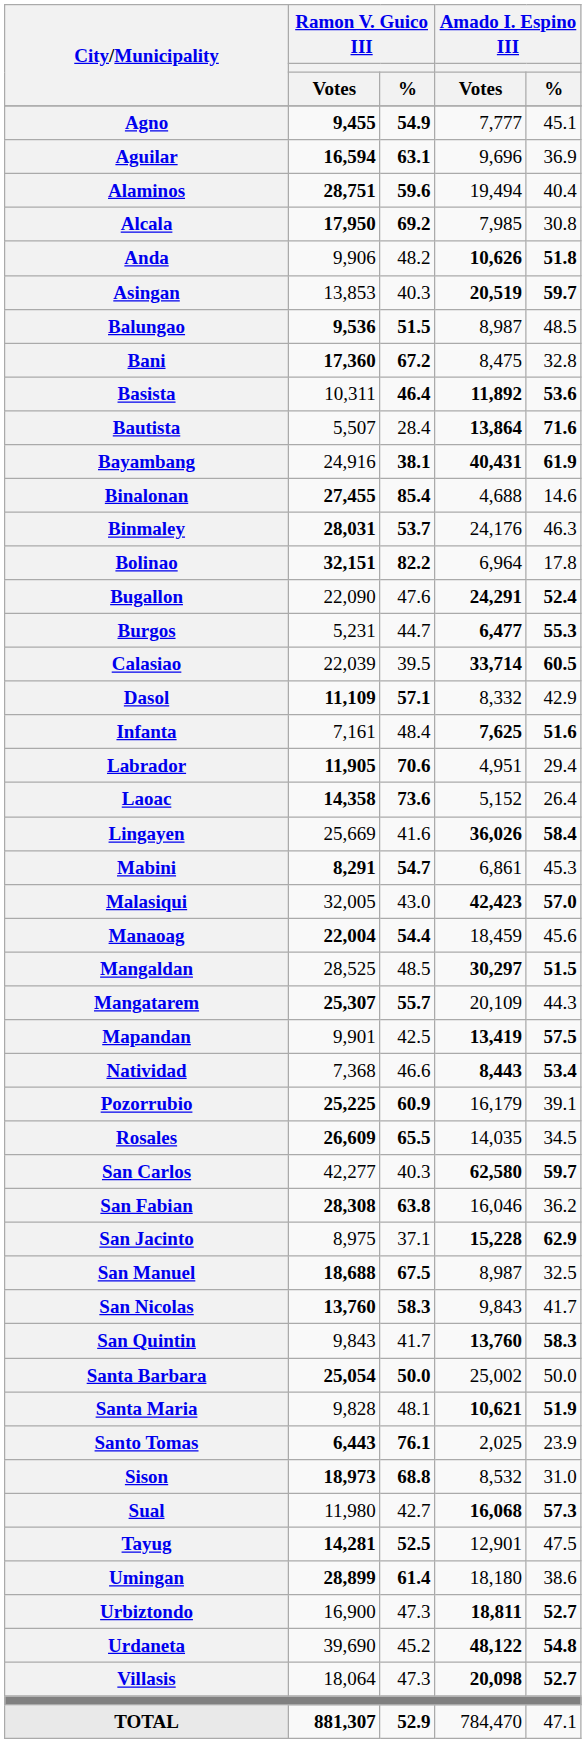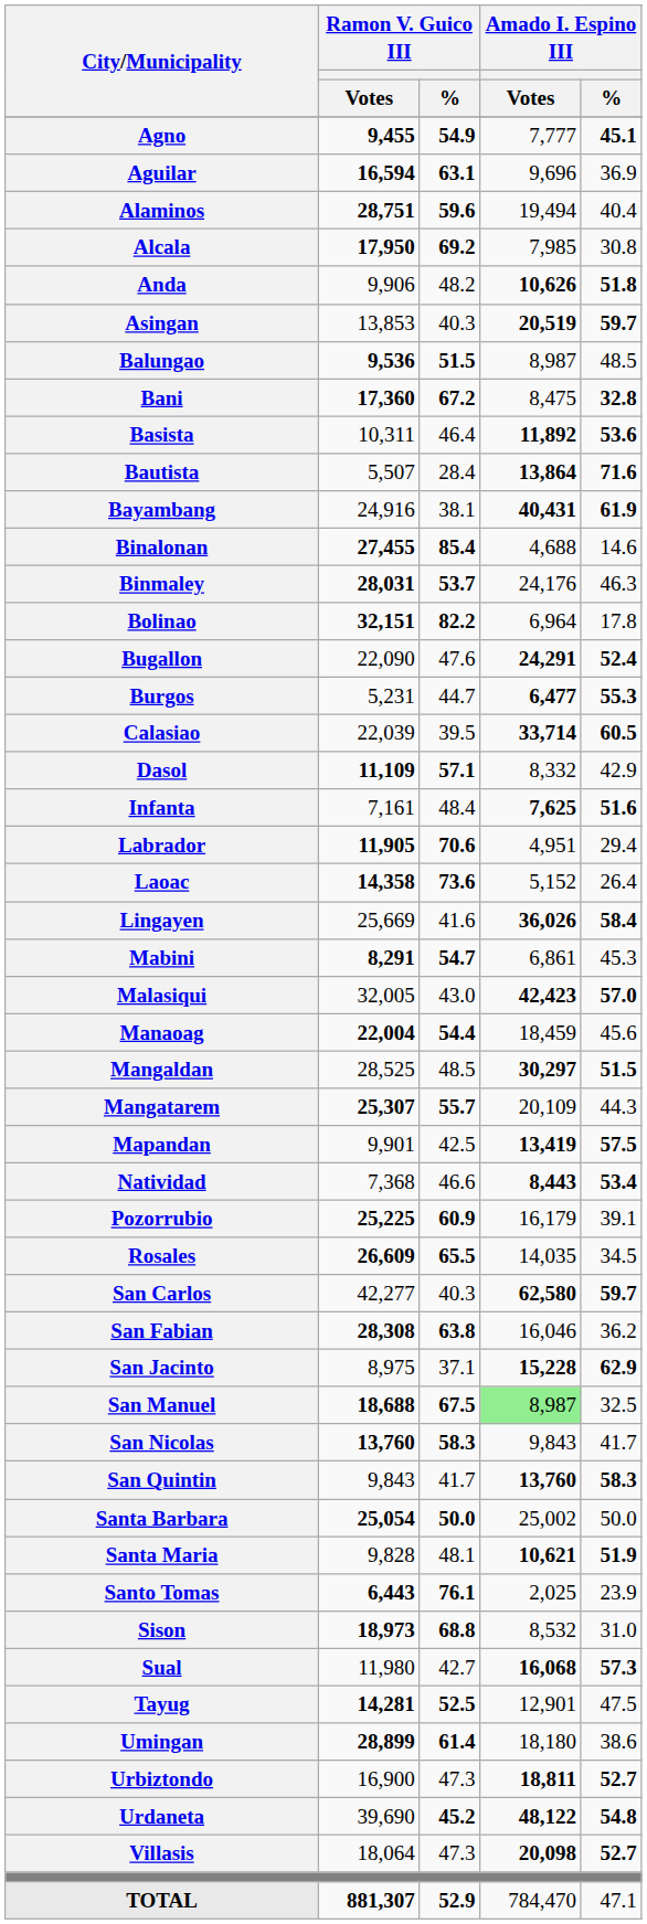Agno | Amado I. Espino III / %: normal -> bold
Bani | Amado I. Espino III / %: normal -> bold
Basista | Ramon V. Guico III / %: bold -> normal
Bayambang | Ramon V. Guico III / %: bold -> normal
San Manuel | Amado I. Espino III / Votes: no background -> lightgreen background
Urdaneta | Ramon V. Guico III / %: normal -> bold
